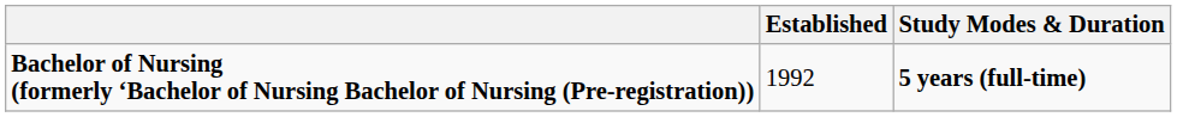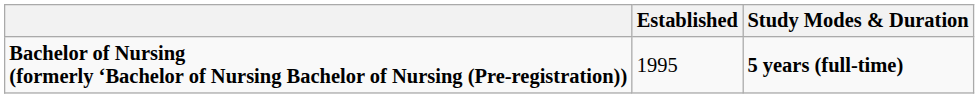row 2 | Established: 1992 -> 1995
